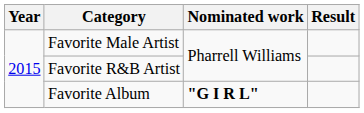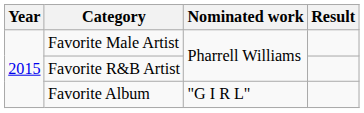Favorite Album | Nominated work: bold -> normal
